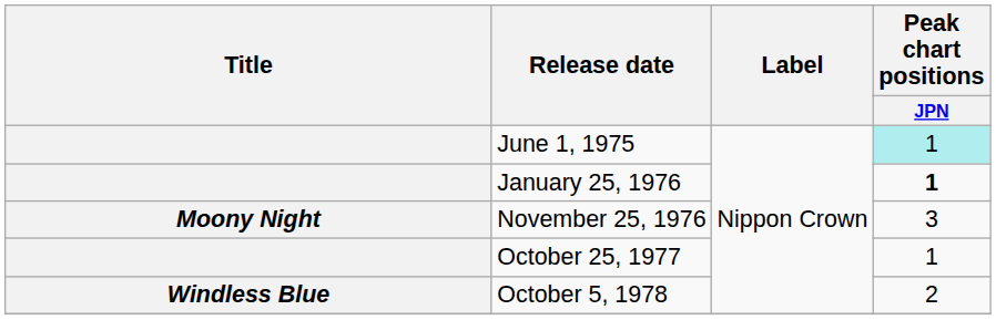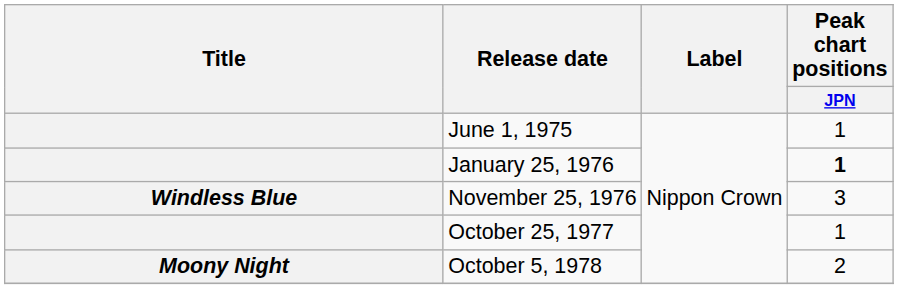June 1, 1975 | Peak chart positions / JPN: paleturquoise background -> no background
November 25, 1976 | Title: Moony Night -> Windless Blue
October 5, 1978 | Title: Windless Blue -> Moony Night
